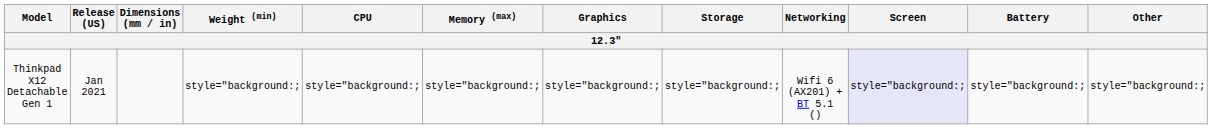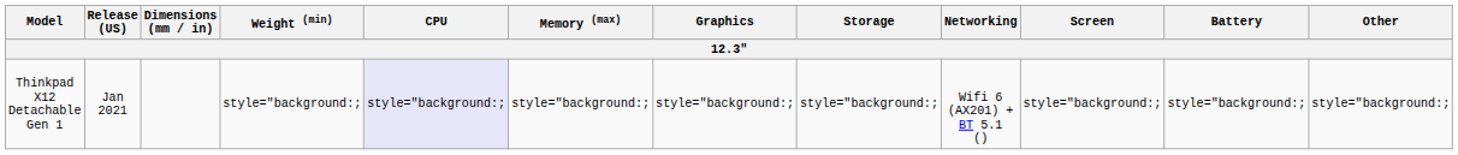Thinkpad X12 Detachable Gen 1 | CPU: no background -> lavender background
Thinkpad X12 Detachable Gen 1 | Screen: lavender background -> no background
